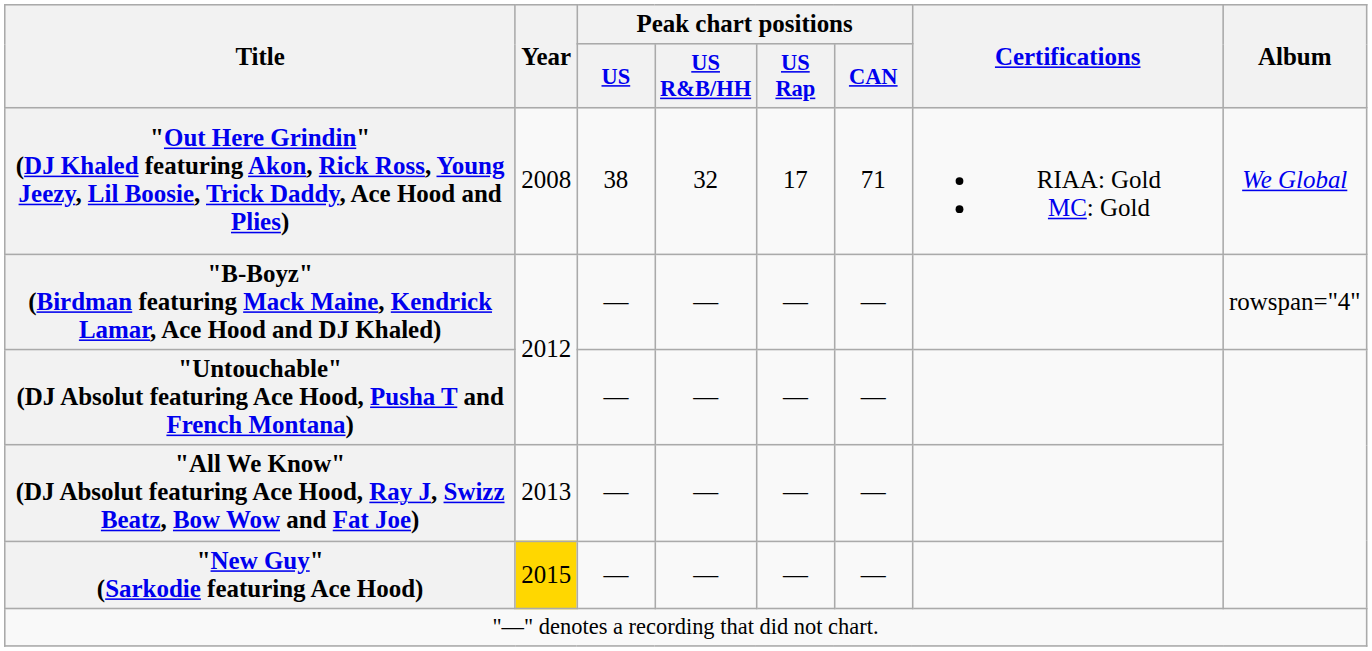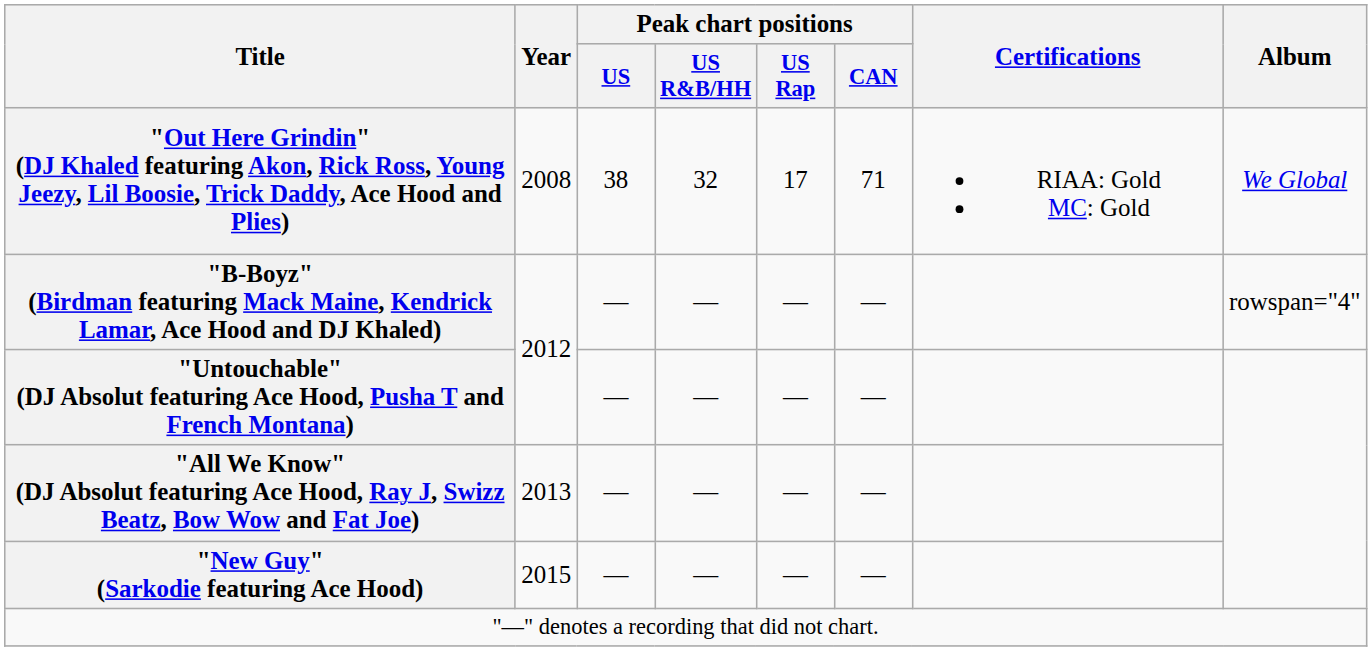"New Guy" (Sarkodie featuring Ace Hood) | Year: gold background -> no background
